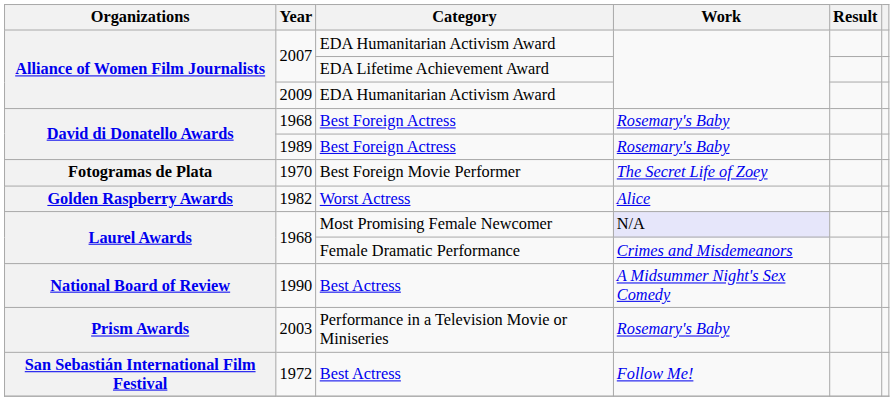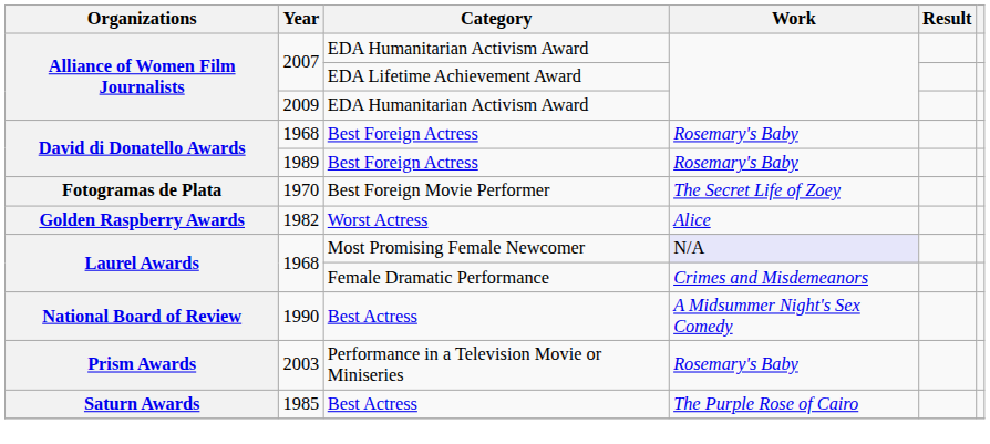- row: San Sebastián International Film Festival | 1972 | Best Actress | Follow Me!
+ row: Saturn Awards | 1985 | Best Actress | The Purple Rose of Cairo
